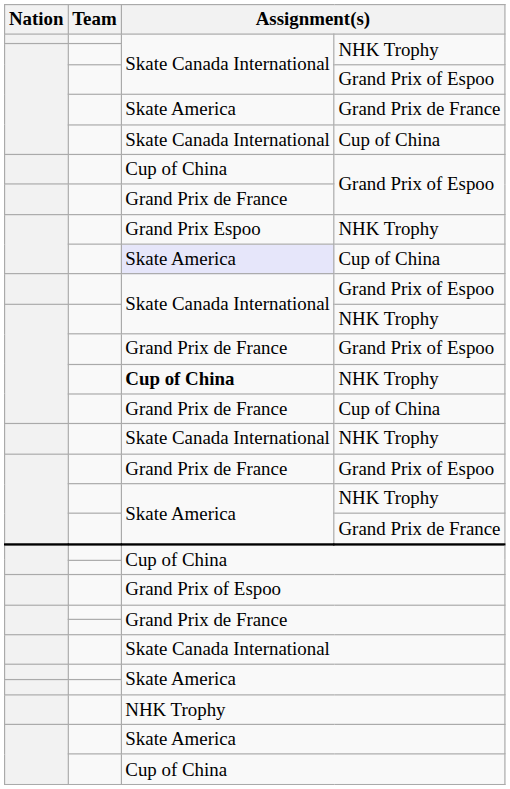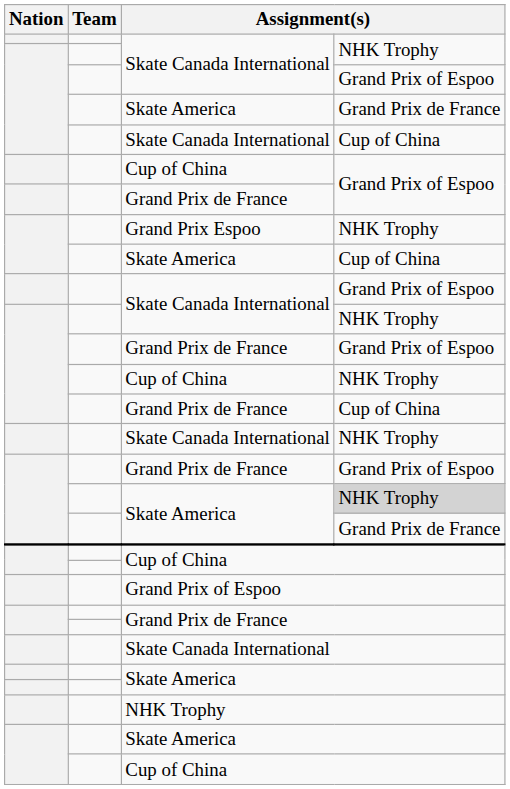Skate America / Cup of China | column 3: lavender background -> no background
Cup of China / NHK Trophy | column 3: bold -> normal
Skate America / NHK Trophy | column 4: no background -> lightgrey background
